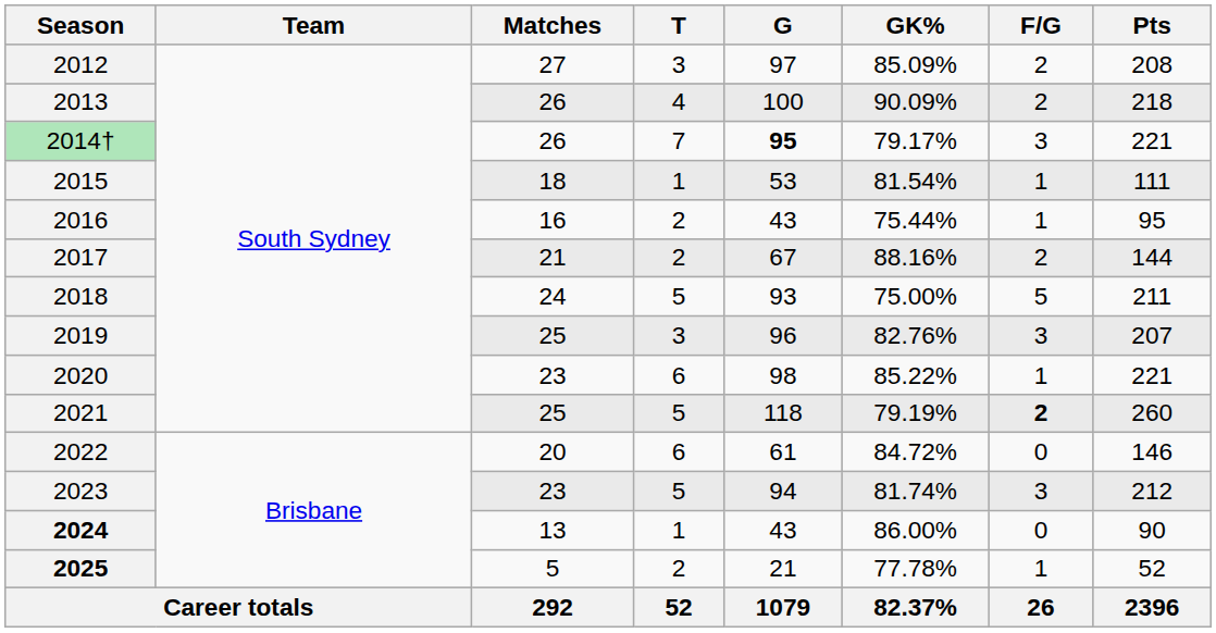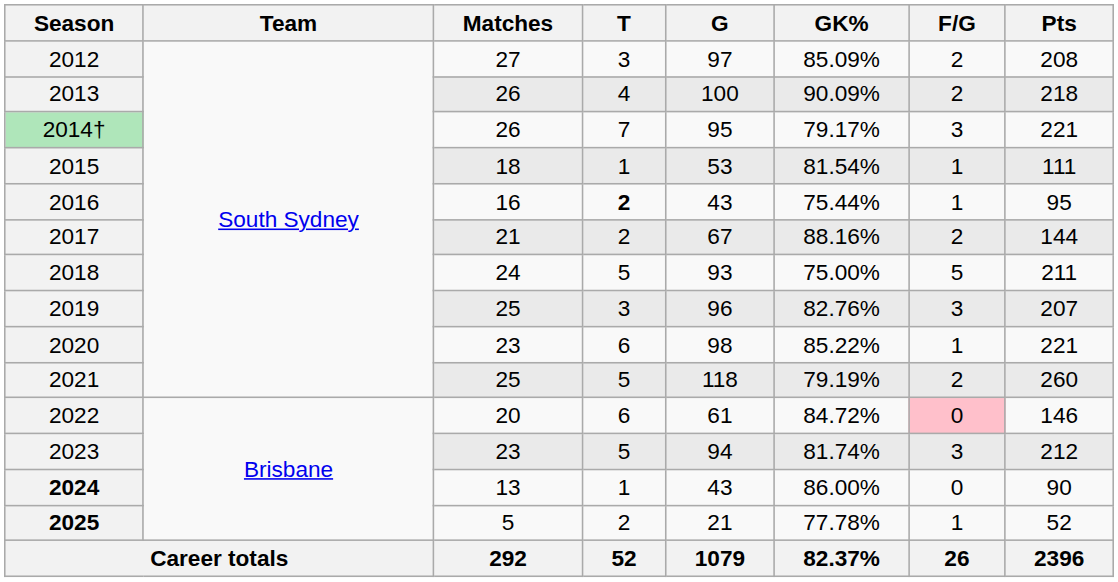2014† | G: bold -> normal
2016 | T: normal -> bold
2021 | F/G: bold -> normal
2022 | F/G: no background -> pink background
